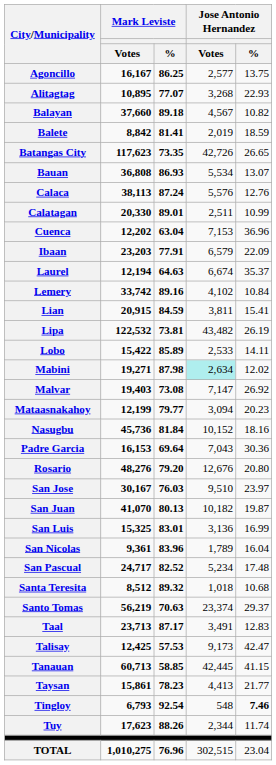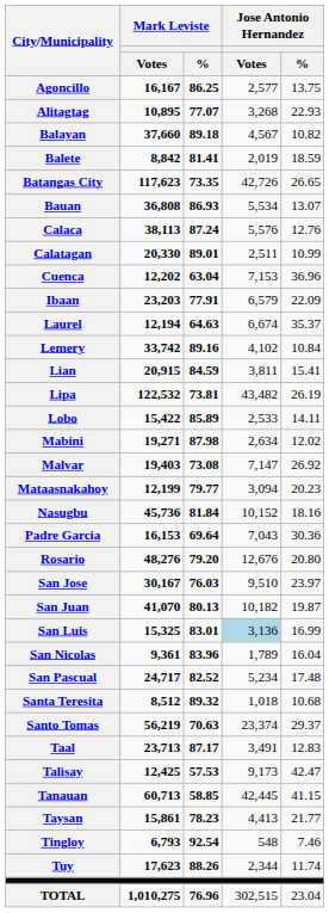Mabini | Jose Antonio Hernandez / Votes: paleturquoise background -> no background
San Luis | Jose Antonio Hernandez / Votes: no background -> lightblue background
Tingloy | Jose Antonio Hernandez / %: bold -> normal
